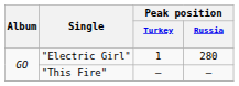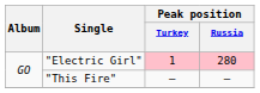"Electric Girl" | Peak position / Turkey: no background -> pink background
"Electric Girl" | Peak position / Russia: no background -> pink background
